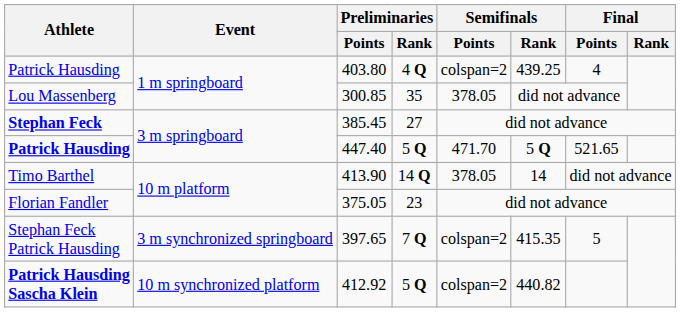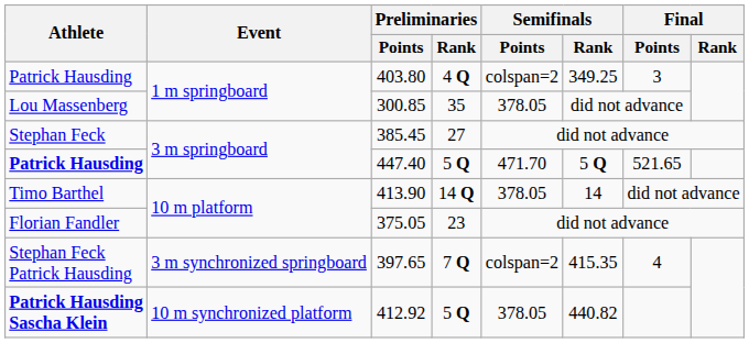403.80 | Semifinals / Rank: 439.25 -> 349.25
403.80 | Final / Points: 4 -> 3
385.45 | Athlete: bold -> normal
397.65 | Final / Points: 5 -> 4
412.92 | Semifinals / Points: colspan=2 -> 378.05
